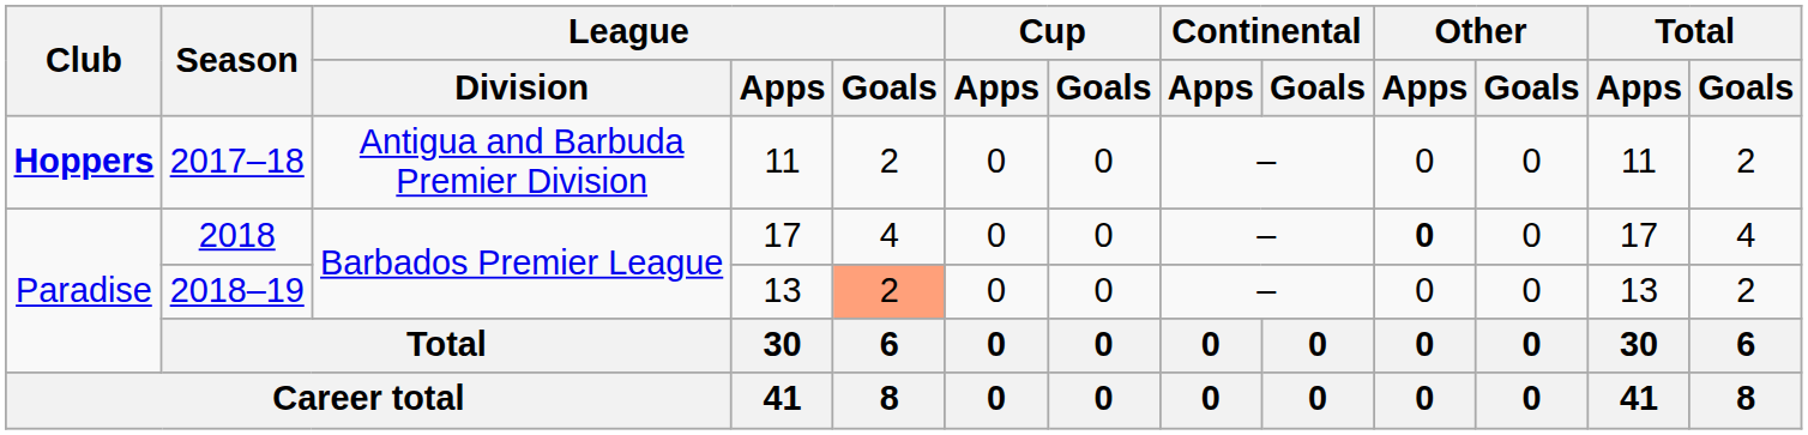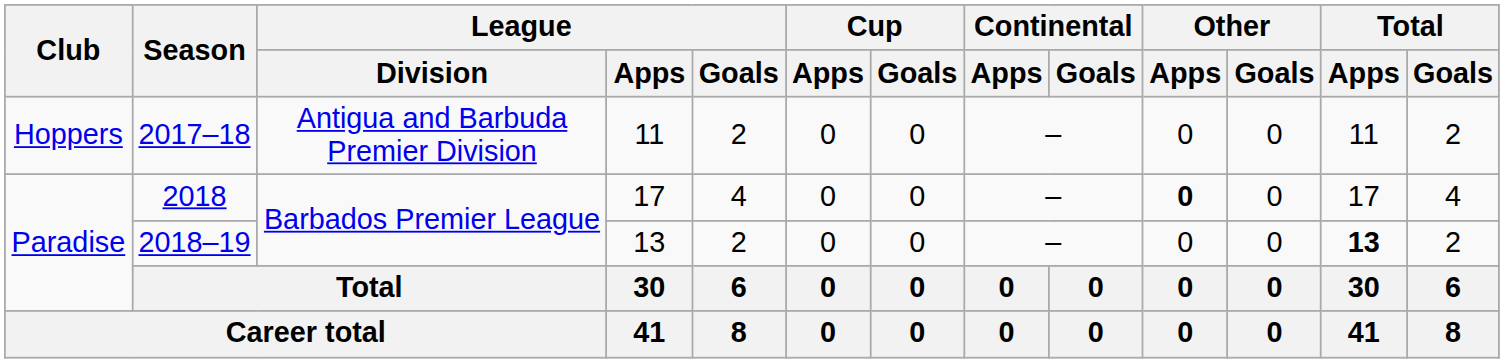2017–18 | Club: bold -> normal
2018–19 | League / Goals: lightsalmon background -> no background
2018–19 | Total / Apps: normal -> bold
